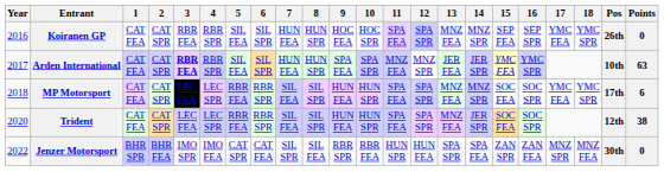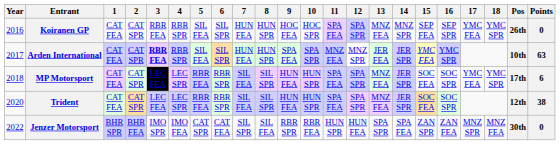MP Motorsport | 14: MNZ SPR -> JER SPR
